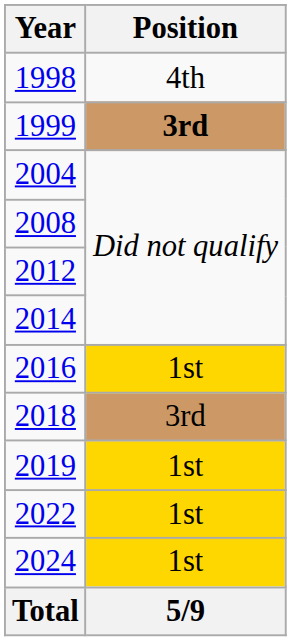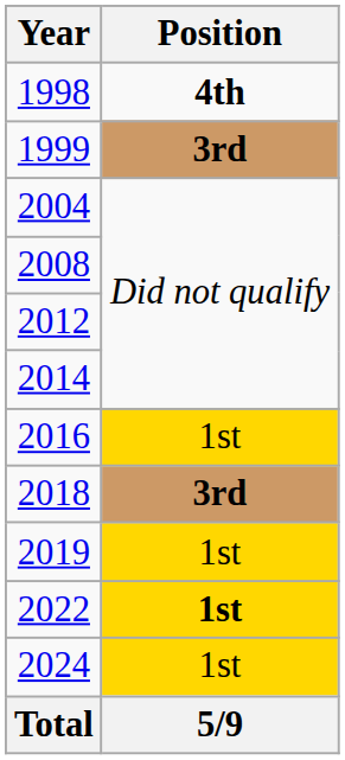1998 | Position: normal -> bold
2018 | Position: normal -> bold
2022 | Position: normal -> bold
